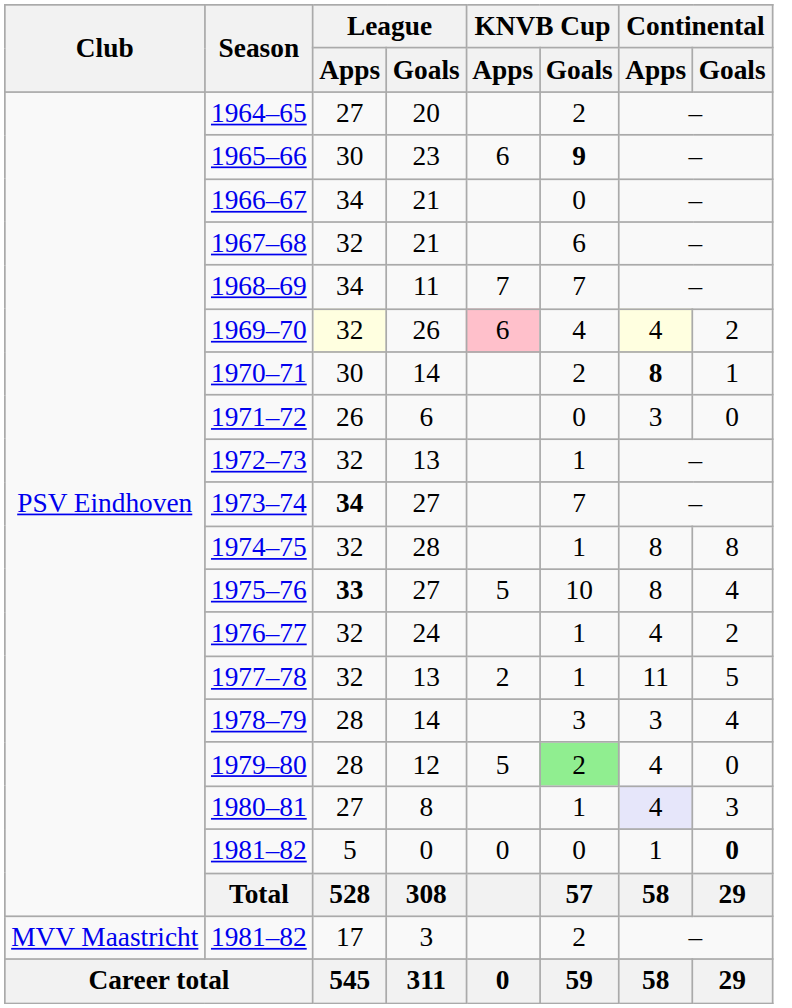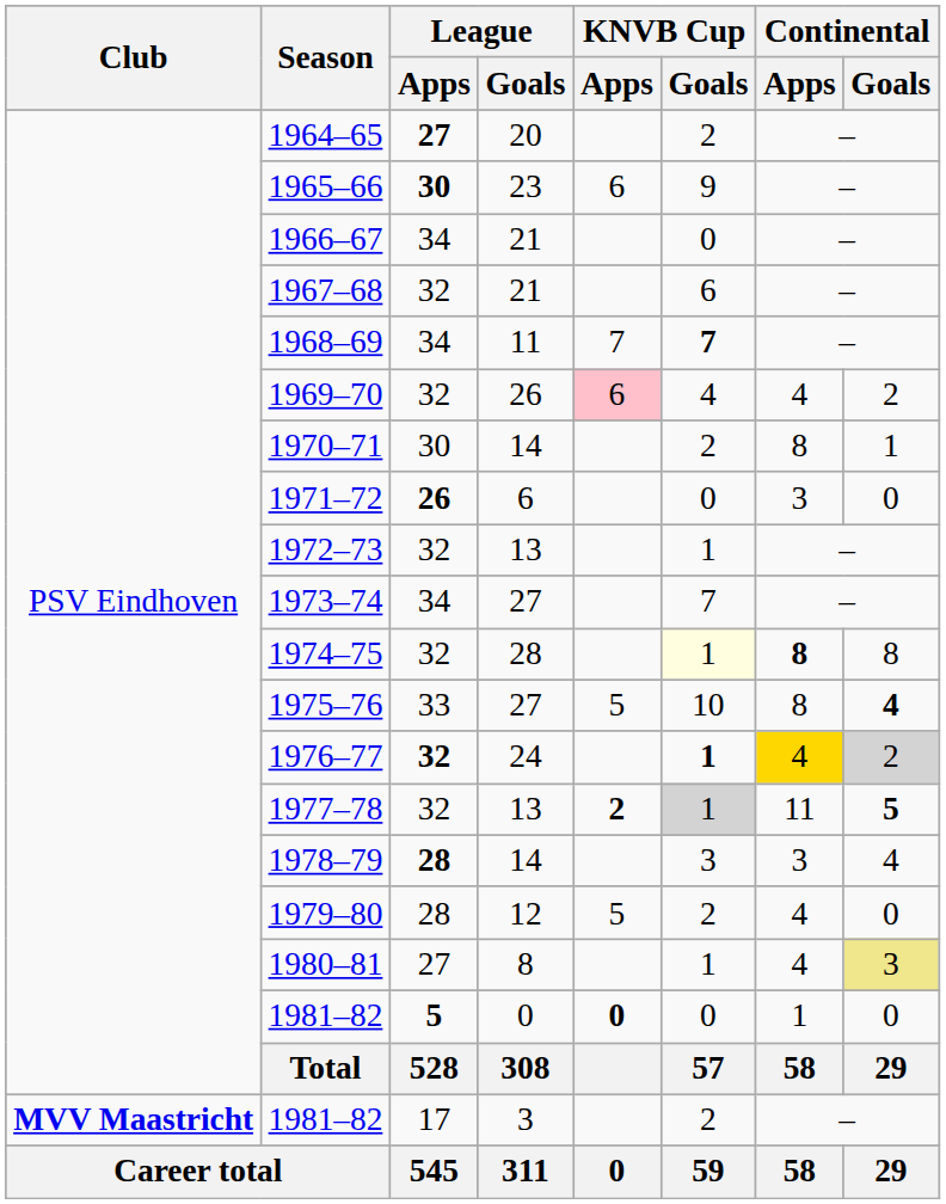1964–65 | League / Apps: normal -> bold
1965–66 | League / Apps: normal -> bold
1965–66 | KNVB Cup / Goals: bold -> normal
1968–69 | KNVB Cup / Goals: normal -> bold
1969–70 | League / Apps: lightyellow background -> no background
1969–70 | Continental / Apps: lightyellow background -> no background
1970–71 | Continental / Apps: bold -> normal
1971–72 | League / Apps: normal -> bold
1973–74 | League / Apps: bold -> normal
1974–75 | KNVB Cup / Goals: no background -> lightyellow background
1974–75 | Continental / Apps: normal -> bold
1975–76 | League / Apps: bold -> normal
1975–76 | Continental / Goals: normal -> bold
1976–77 | League / Apps: normal -> bold
1976–77 | KNVB Cup / Goals: normal -> bold
1976–77 | Continental / Apps: no background -> gold background
1976–77 | Continental / Goals: no background -> lightgrey background
1977–78 | KNVB Cup / Apps: normal -> bold
1977–78 | KNVB Cup / Goals: no background -> lightgrey background
1977–78 | Continental / Goals: normal -> bold
1978–79 | League / Apps: normal -> bold
1979–80 | KNVB Cup / Goals: lightgreen background -> no background
1980–81 | Continental / Apps: lavender background -> no background
1980–81 | Continental / Goals: no background -> khaki background
1981–82 / 0 | League / Apps: normal -> bold
1981–82 / 0 | KNVB Cup / Apps: normal -> bold
1981–82 / 0 | Continental / Goals: bold -> normal
1981–82 / 3 | Club: normal -> bold
